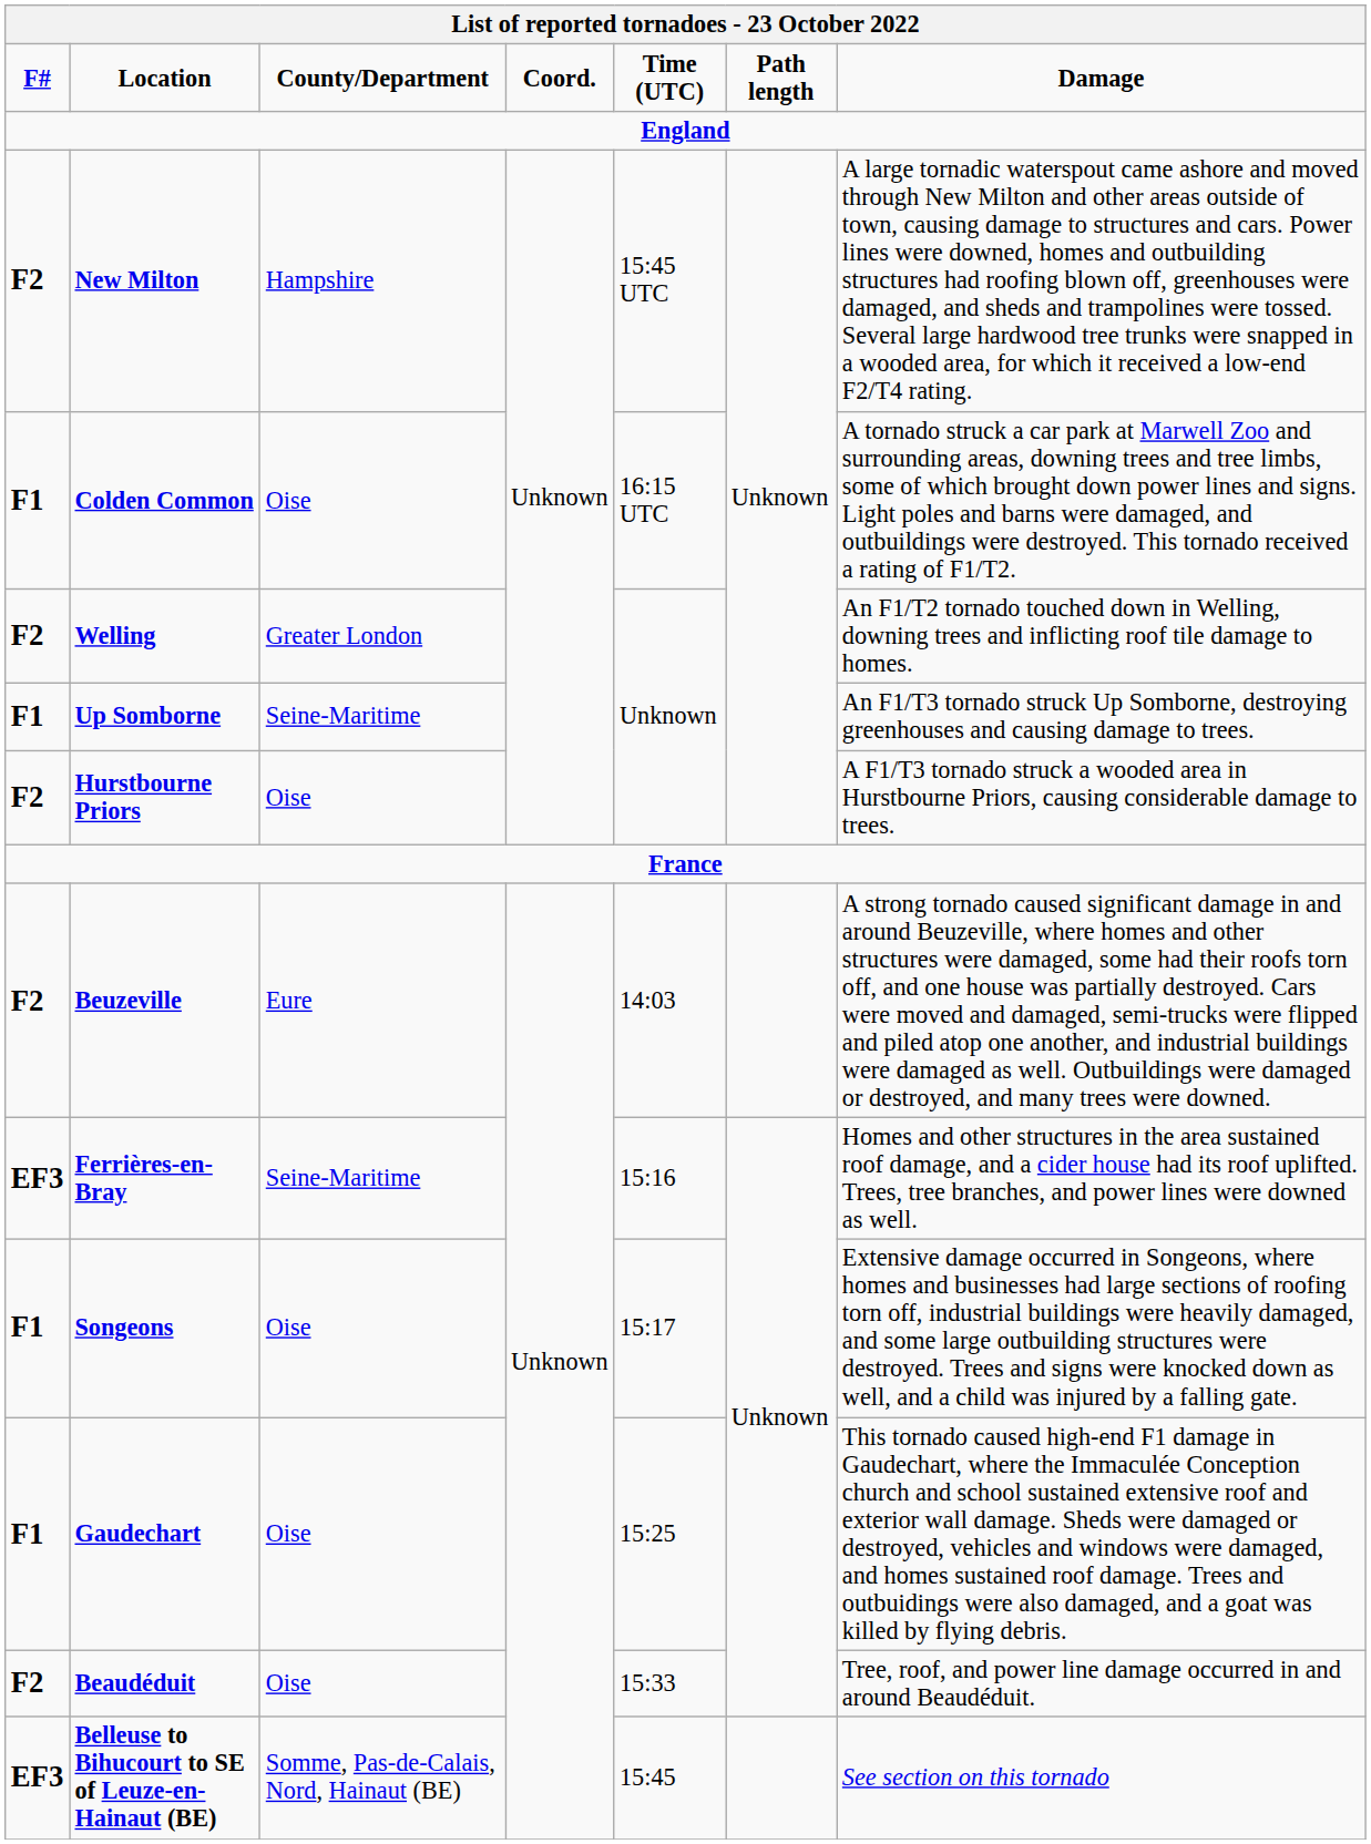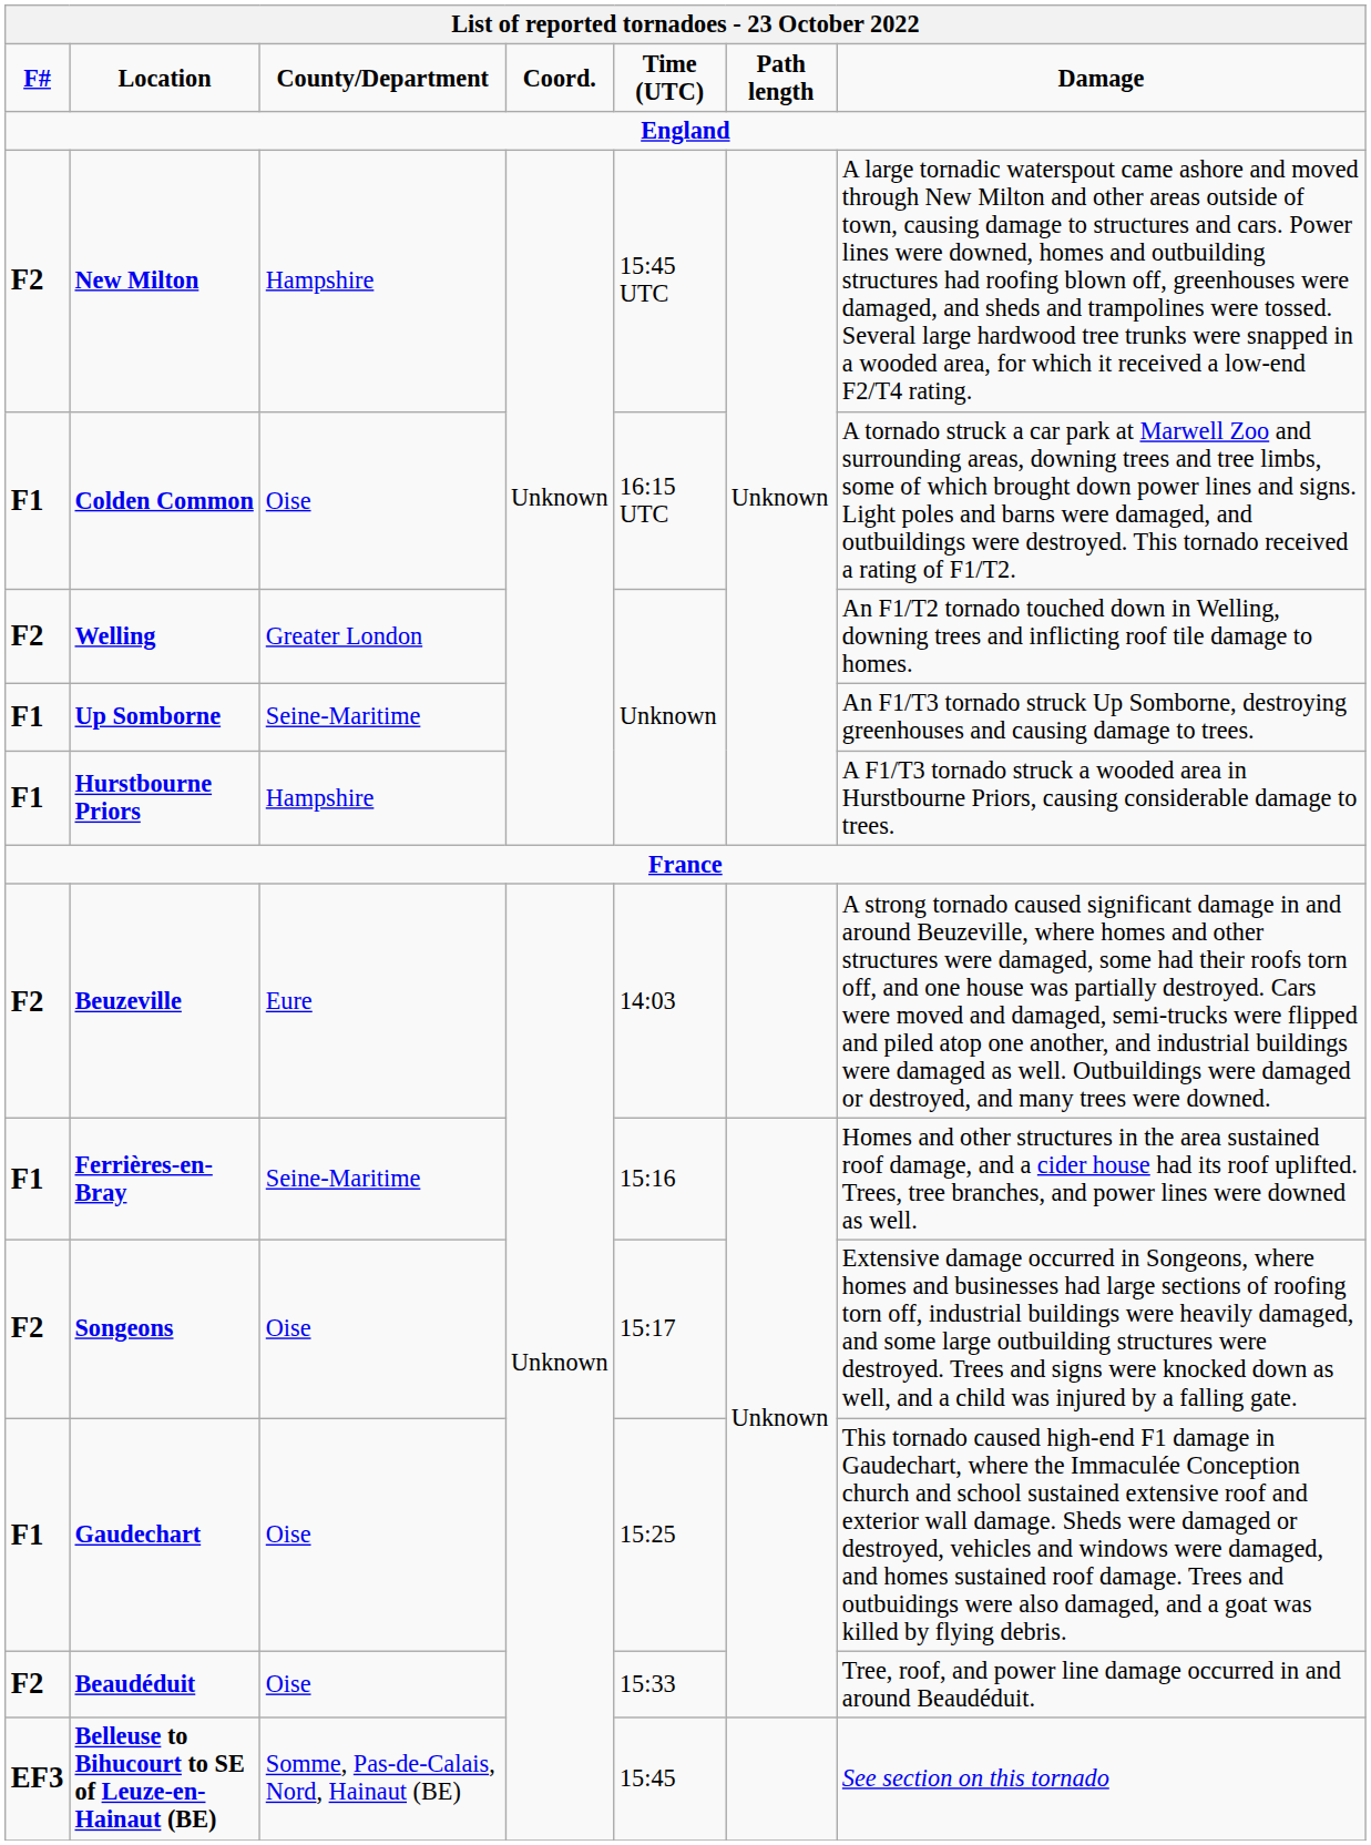Hurstbourne Priors | F#: F2 -> F1
Hurstbourne Priors | County/Department: Oise -> Hampshire
Ferrières-en-Bray | F#: EF3 -> F1
Songeons | F#: F1 -> F2
